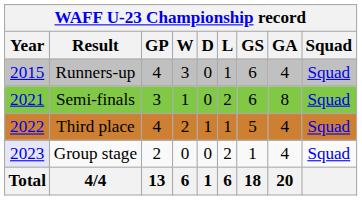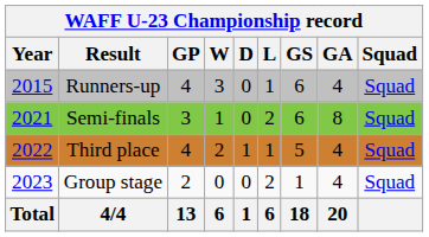Group stage | Year: lavender background -> no background
